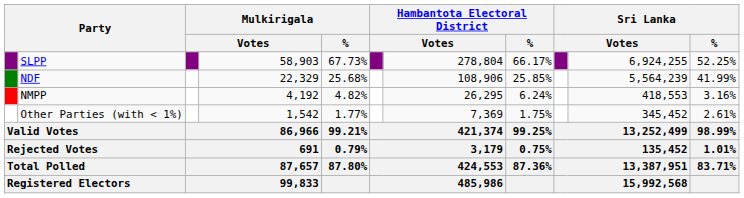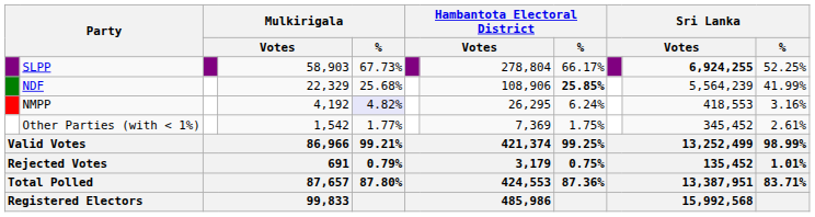SLPP | column 10: normal -> bold
NDF | Hambantota Electoral District / %: normal -> bold
NMPP | Mulkirigala / %: no background -> lavender background
